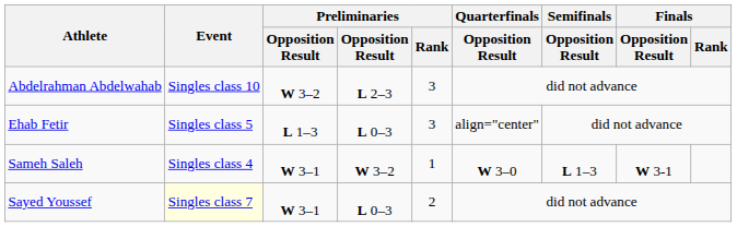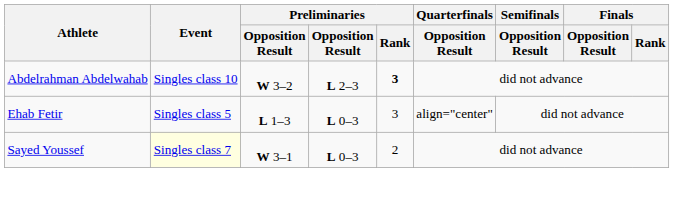Abdelrahman Abdelwahab | Preliminaries / Rank: normal -> bold
- row: Sameh Saleh | Singles class 4 | W 3–1 | W 3–2 | 1 | W 3–0 | L 1–3 | W 3-1
